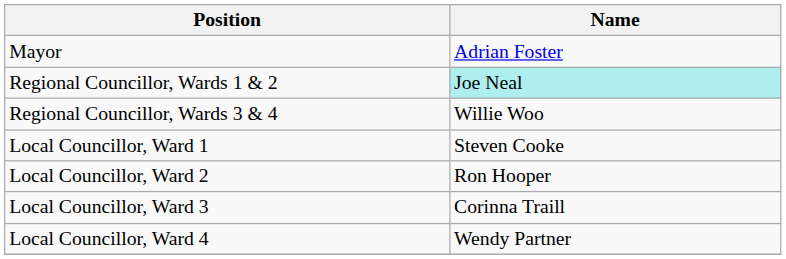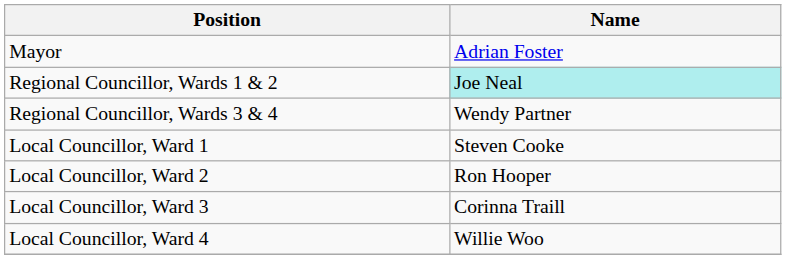Regional Councillor, Wards 3 & 4 | Name: Willie Woo -> Wendy Partner
Local Councillor, Ward 4 | Name: Wendy Partner -> Willie Woo
